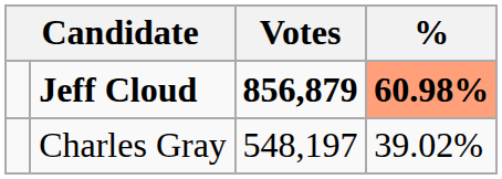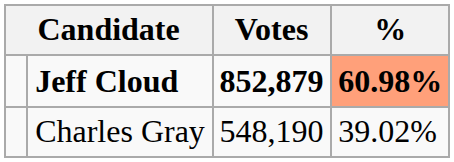Jeff Cloud | Votes: 856,879 -> 852,879
Charles Gray | Votes: 548,197 -> 548,190
